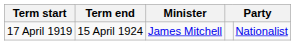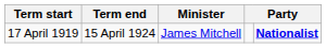17 April 1919 | column 5: normal -> bold
